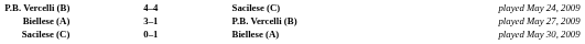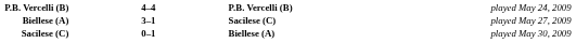row 1 | column 3: Sacilese (C) -> P.B. Vercelli (B)
row 2 | column 3: P.B. Vercelli (B) -> Sacilese (C)
